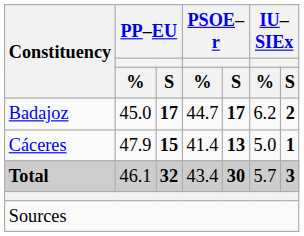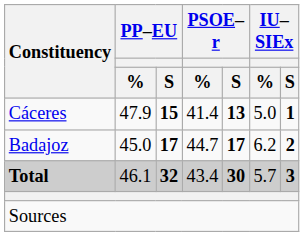rows swapped: Badajoz <-> Cáceres
